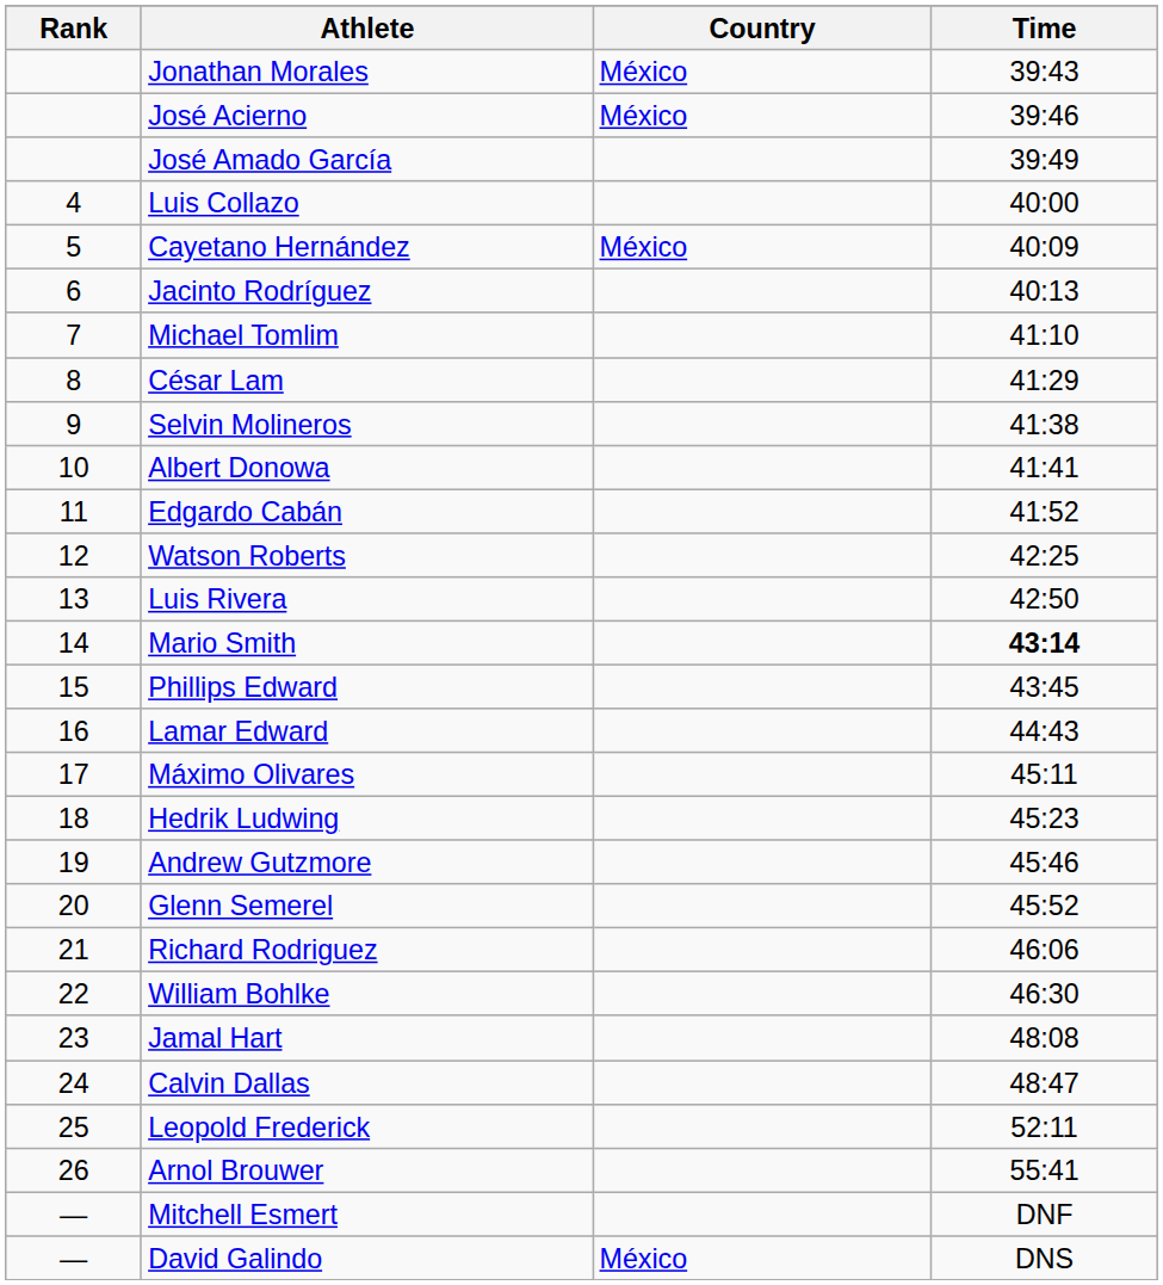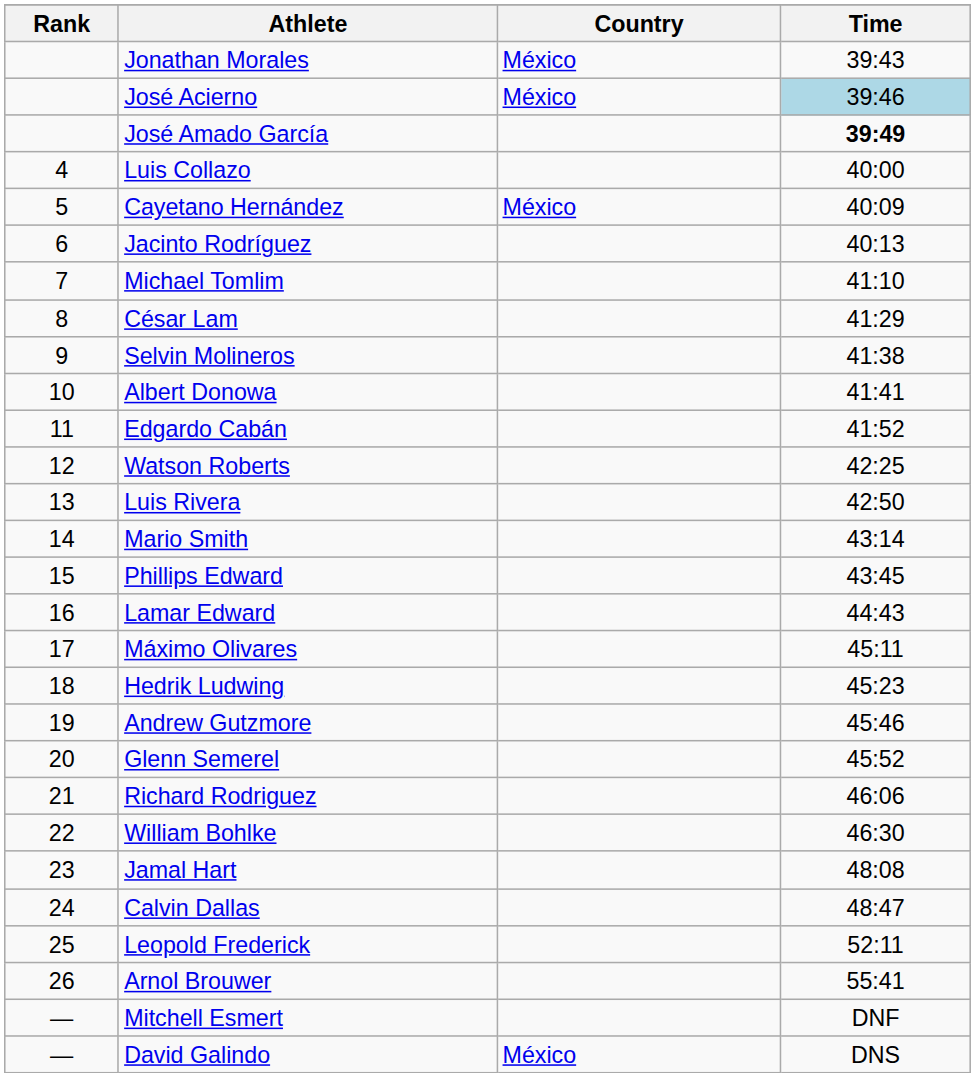José Acierno | Time: no background -> lightblue background
José Amado García | Time: normal -> bold
Mario Smith | Time: bold -> normal
